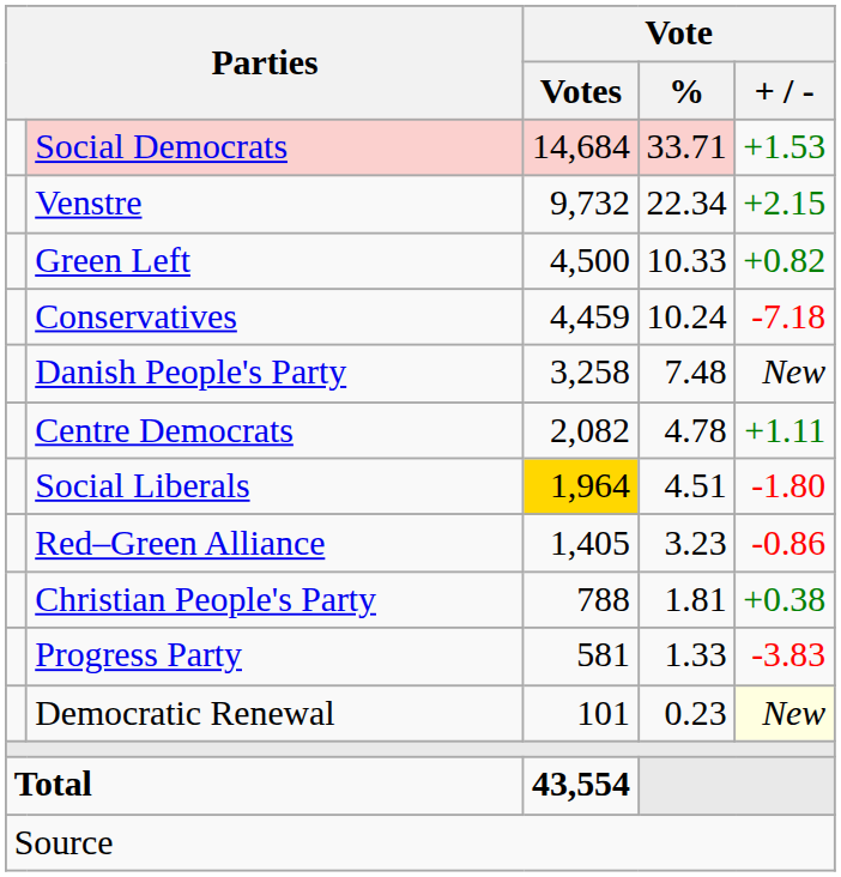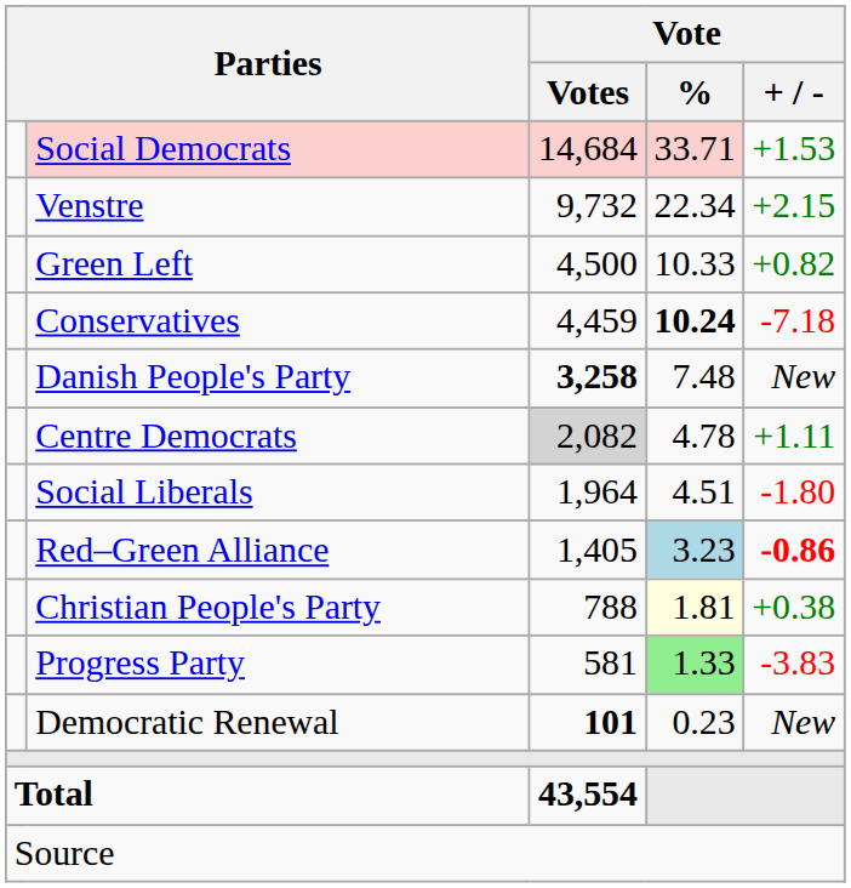Conservatives | Vote / %: normal -> bold
Danish People's Party | Vote / Votes: normal -> bold
Centre Democrats | Vote / Votes: no background -> lightgrey background
Social Liberals | Vote / Votes: gold background -> no background
Red–Green Alliance | Vote / %: no background -> lightblue background
Red–Green Alliance | Vote / + / -: normal -> bold
Christian People's Party | Vote / %: no background -> lightyellow background
Progress Party | Vote / %: no background -> lightgreen background
Democratic Renewal | Vote / Votes: normal -> bold
Democratic Renewal | Vote / + / -: lightyellow background -> no background
